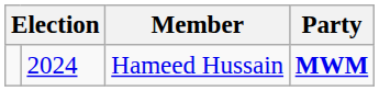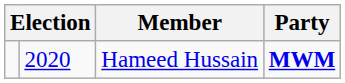Hameed Hussain | column 2: 2024 -> 2020
